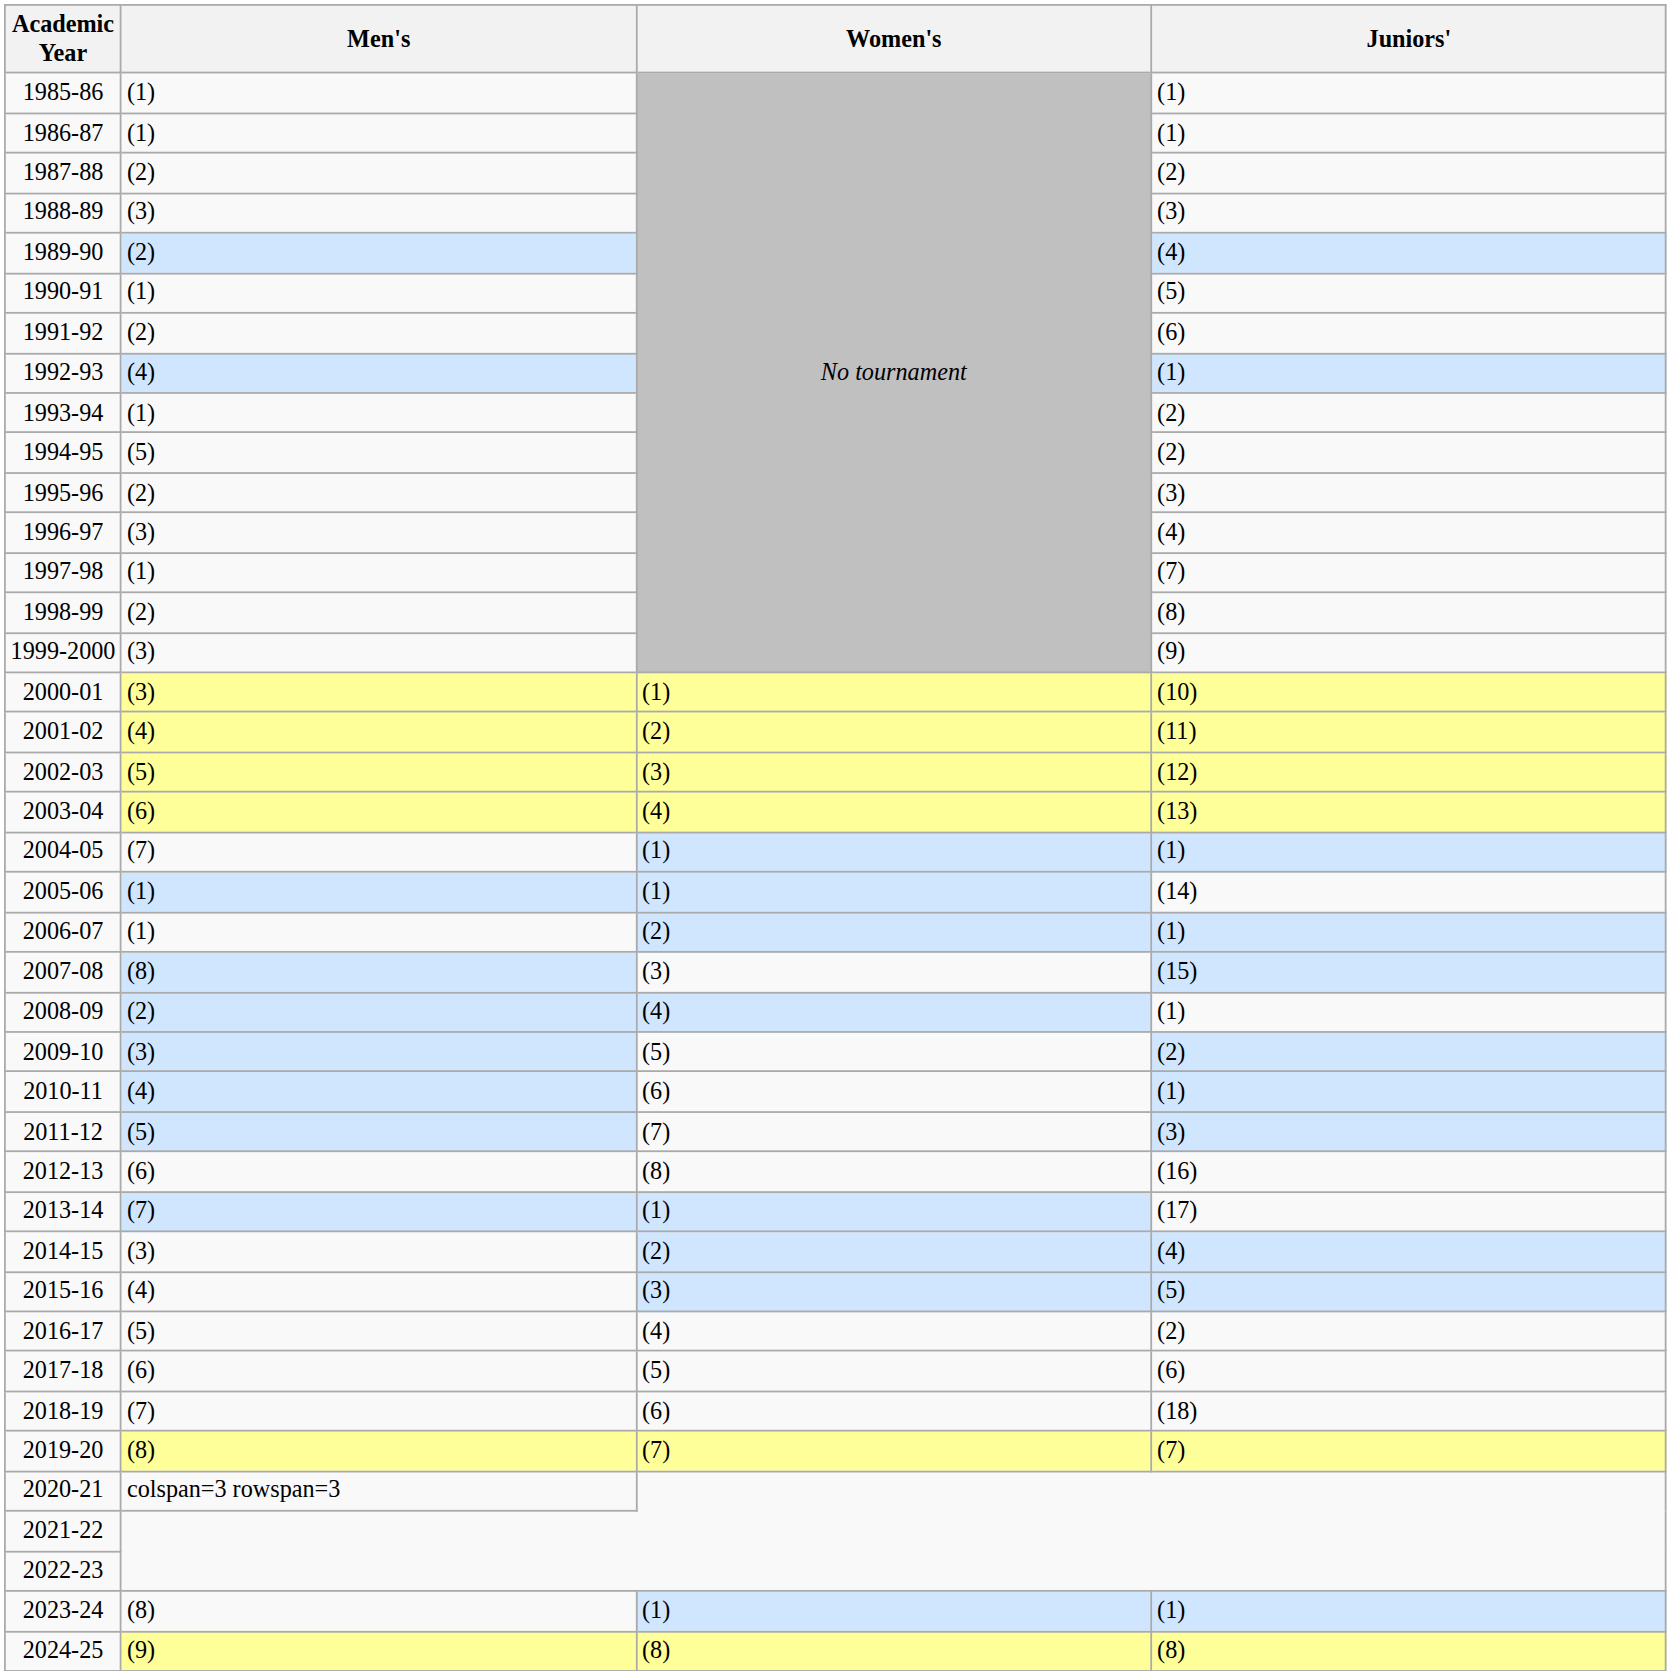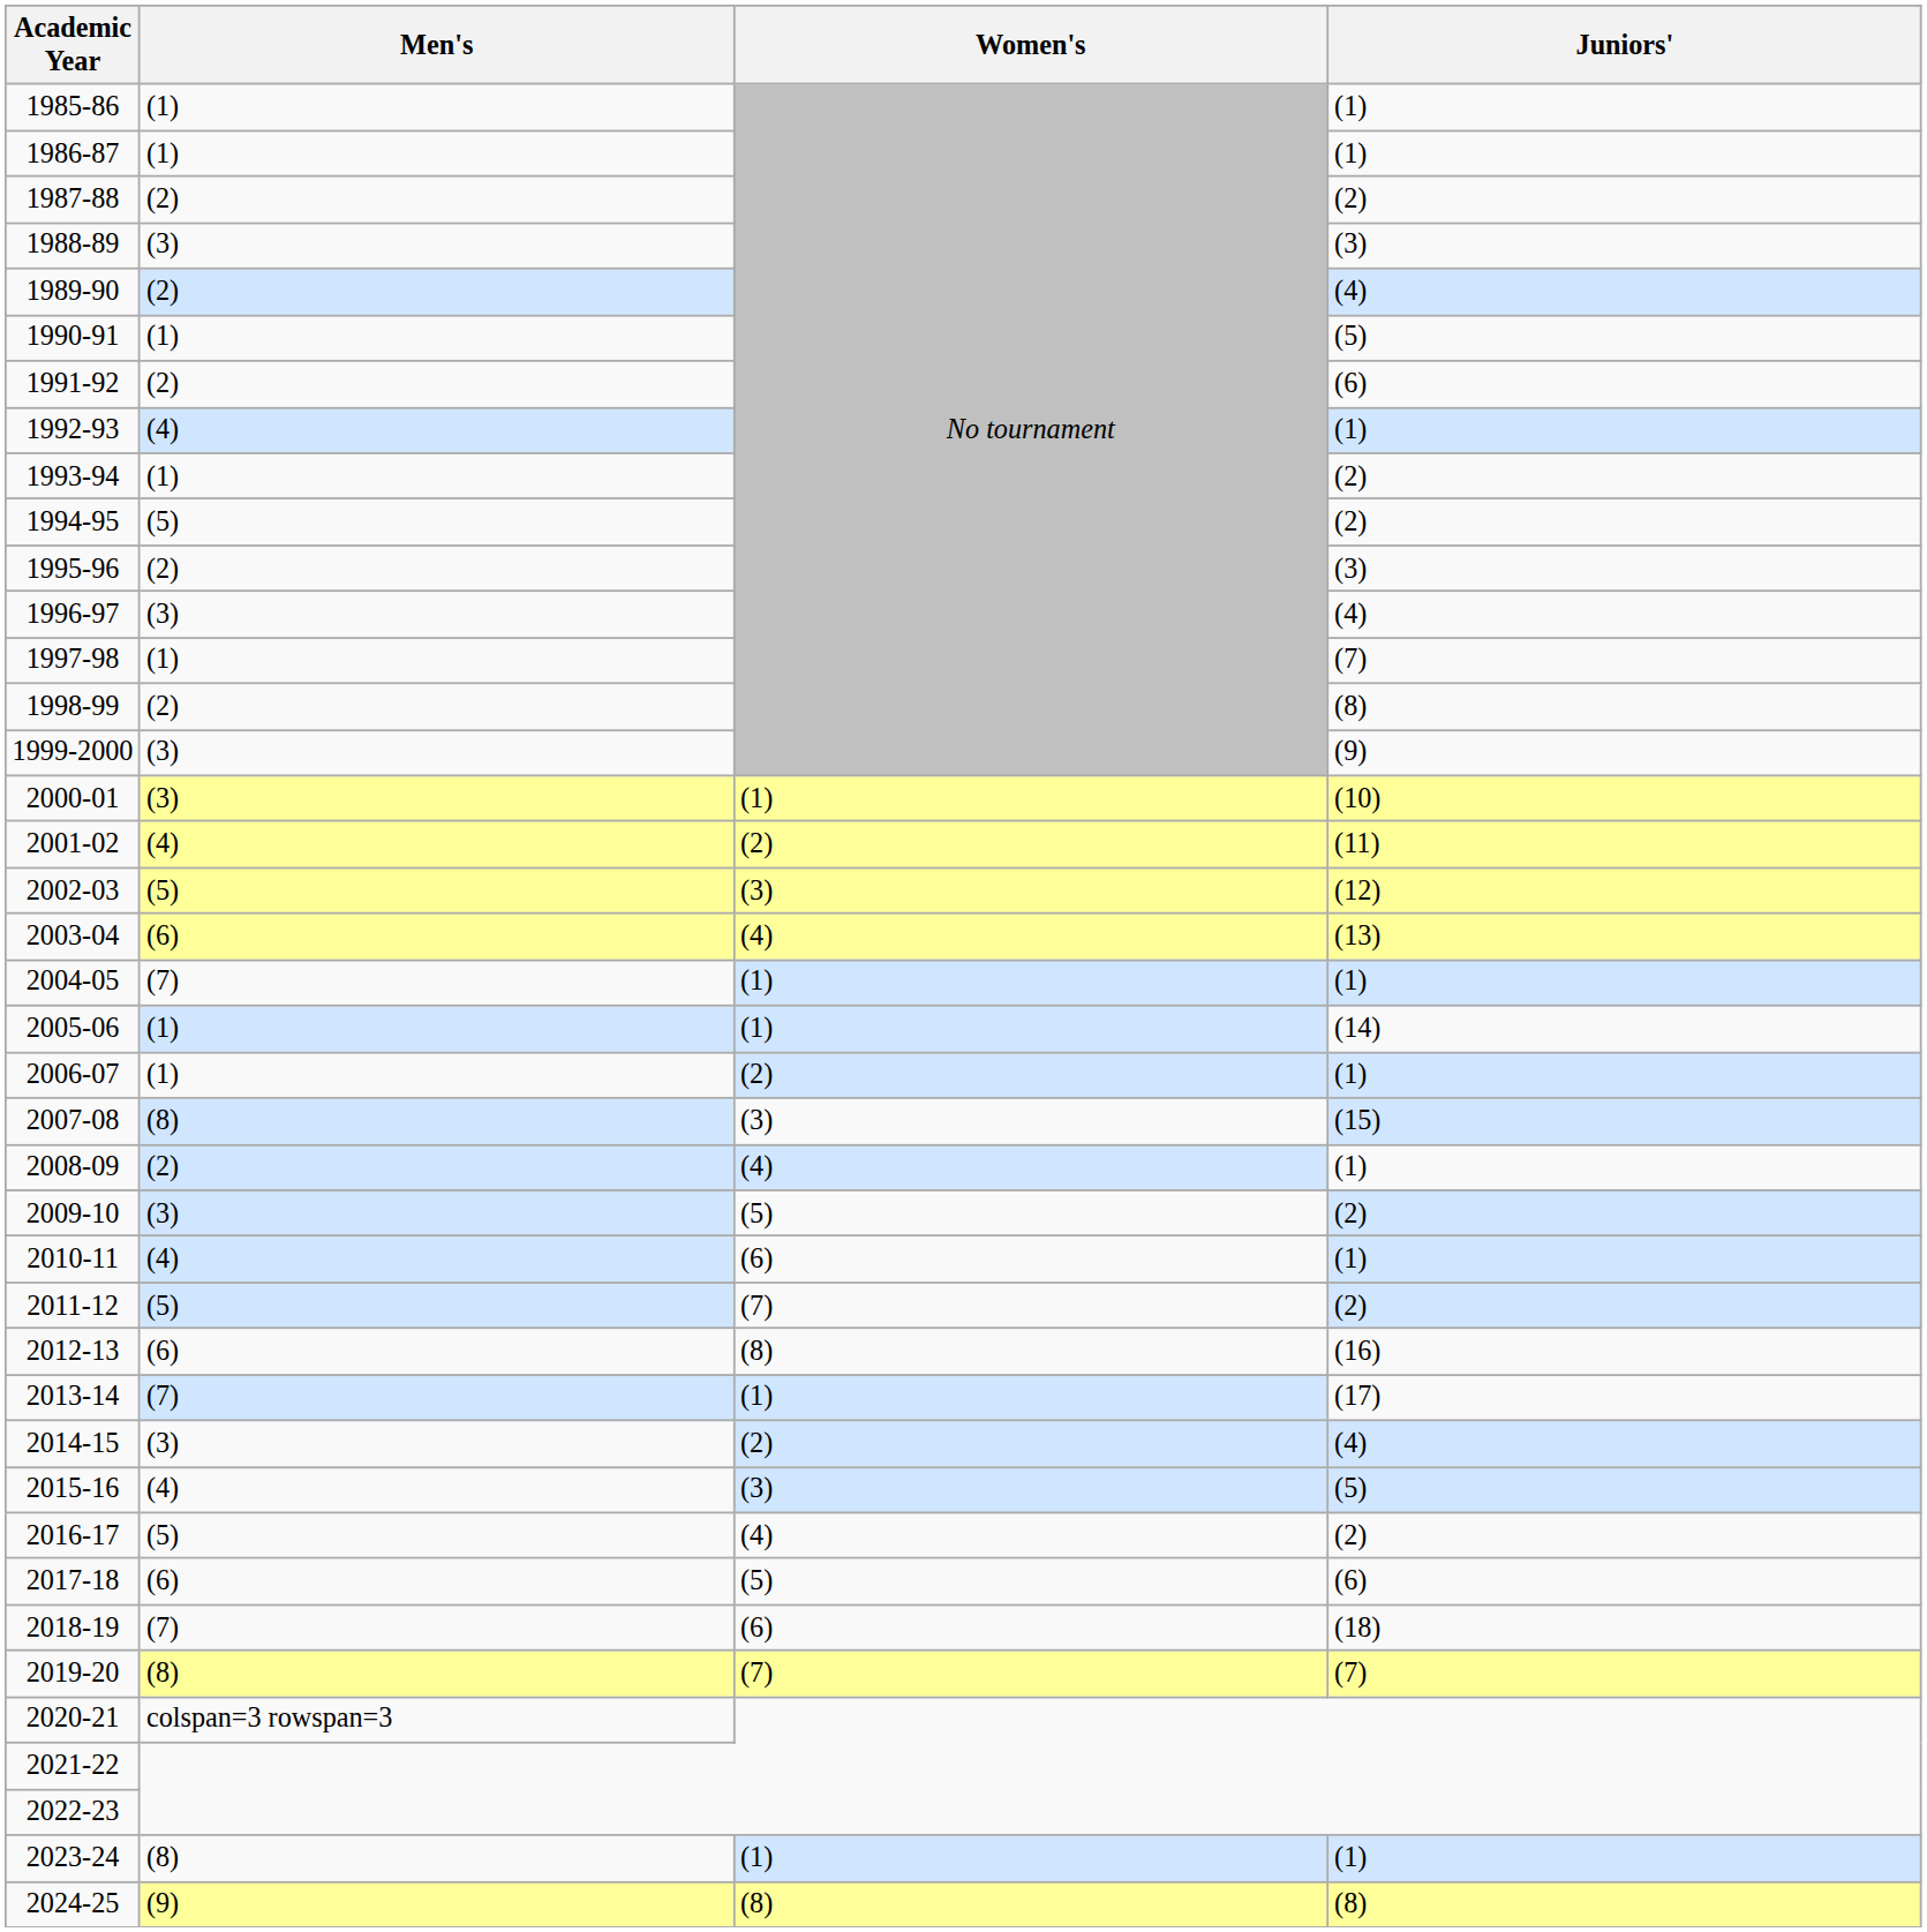2011-12 | Juniors': (3) -> (2)
